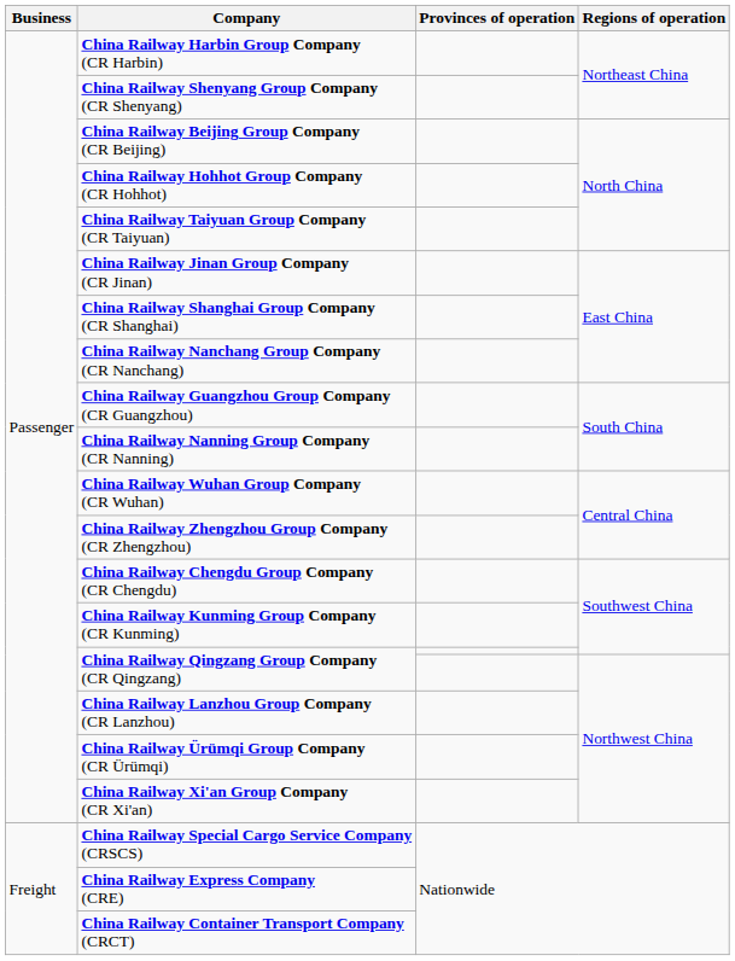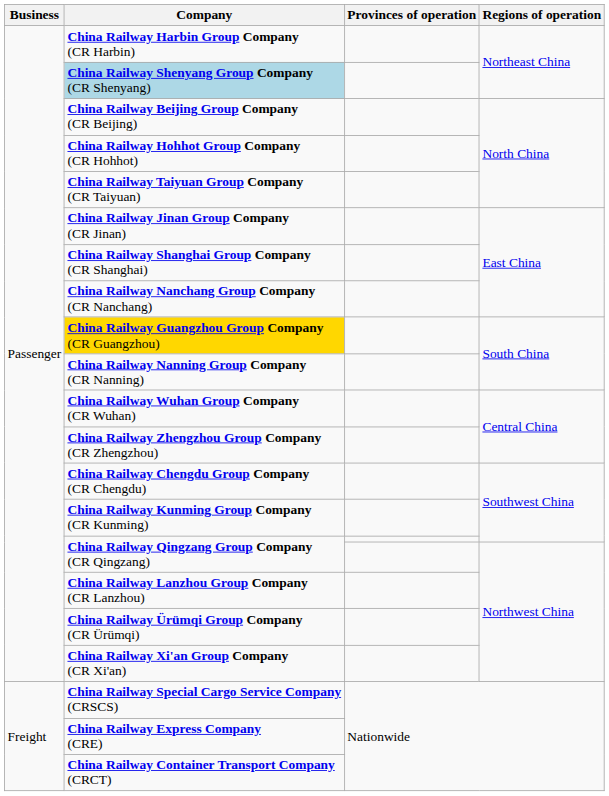China Railway Shenyang Group Company (CR Shenyang) | Company: no background -> lightblue background
China Railway Guangzhou Group Company (CR Guangzhou) | Company: no background -> gold background
